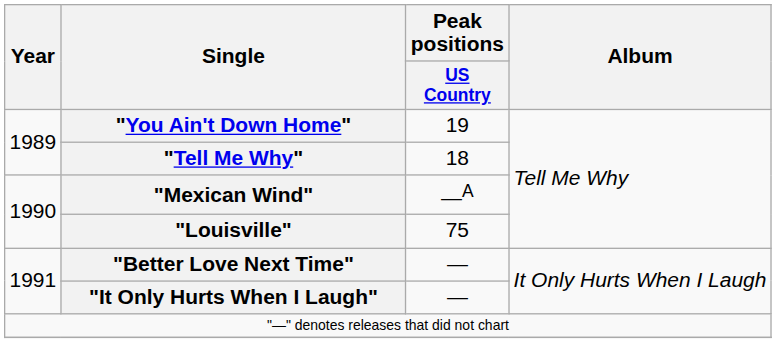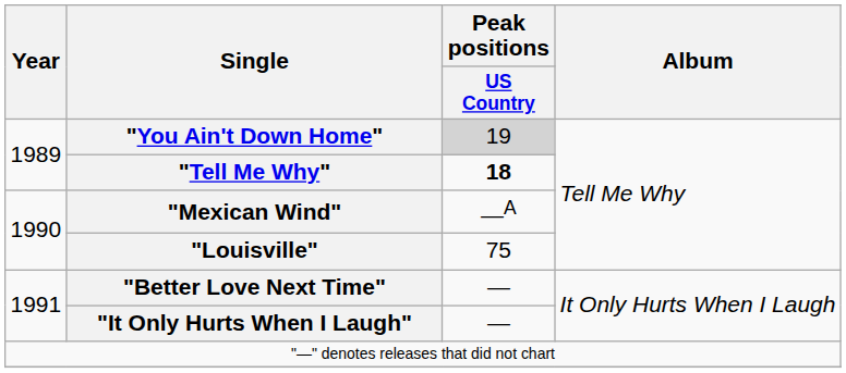"You Ain't Down Home" | Peak positions / US Country: no background -> lightgrey background
"Tell Me Why" | Peak positions / US Country: normal -> bold
